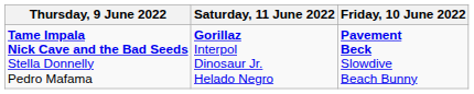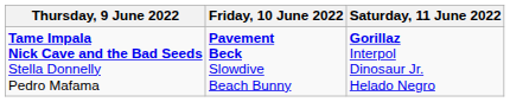columns swapped: Friday, 10 June 2022 <-> Saturday, 11 June 2022
